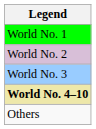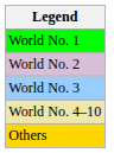row 5 | column 1: bold -> normal
row 6 | column 1: no background -> gold background
